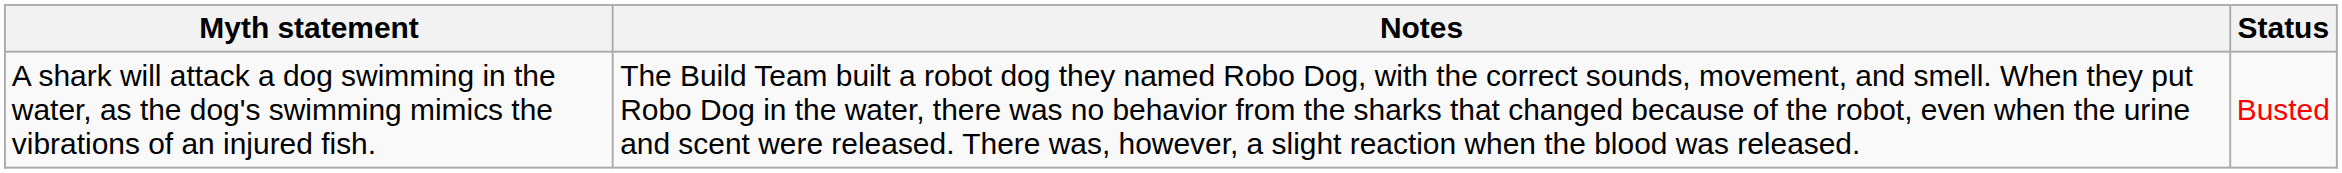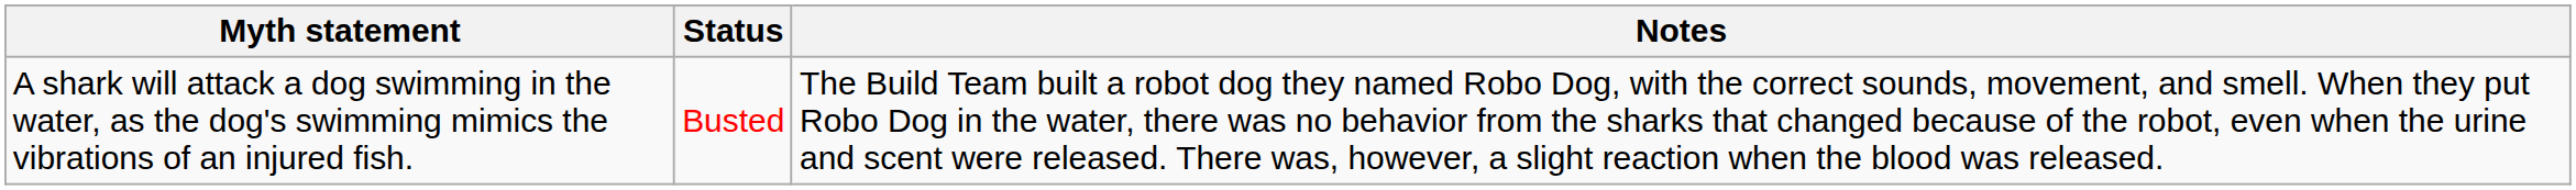columns swapped: Status <-> Notes
